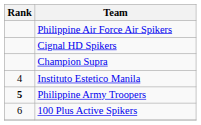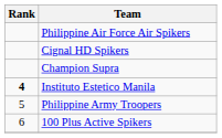Instituto Estetico Manila | Rank: normal -> bold
Philippine Army Troopers | Rank: bold -> normal
